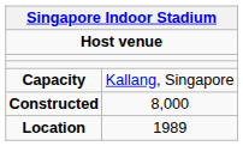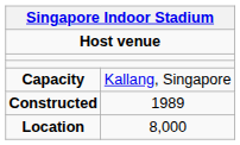row 6 | column 2: 8,000 -> 1989
row 7 | column 2: 1989 -> 8,000
